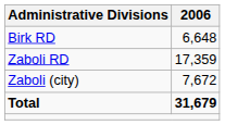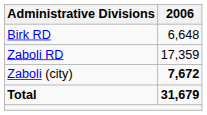Zaboli (city) | 2006: normal -> bold
